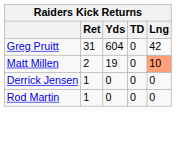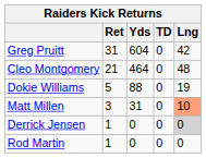+ row: Cleo Montgomery | 21 | 464 | 0 | 48
+ row: Dokie Williams | 5 | 88 | 0 | 19
Matt Millen | Ret: 2 -> 3
Matt Millen | Yds: 19 -> 31
Derrick Jensen | Lng: no background -> lightgrey background
